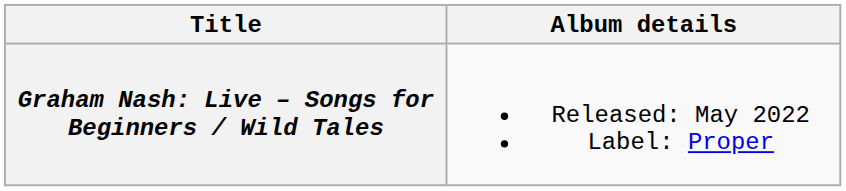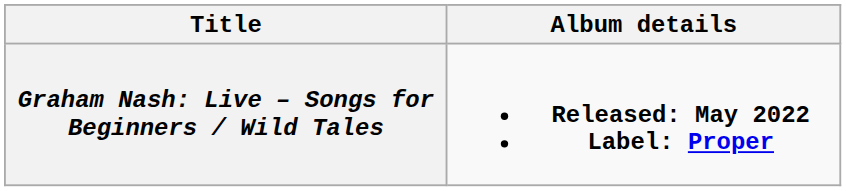Graham Nash: Live – Songs for Beginners / Wild Tales | Album details: normal -> bold
